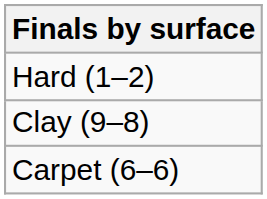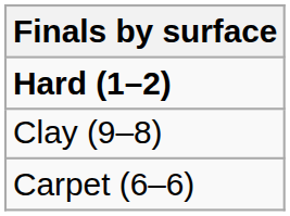row 2 | column 1: normal -> bold
